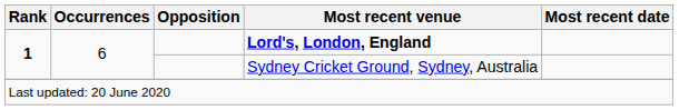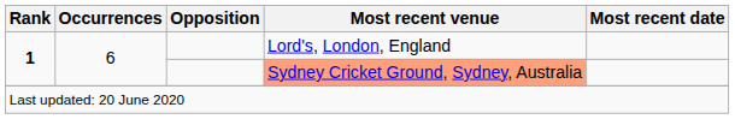Lord's, London, England | Most recent venue: bold -> normal
Sydney Cricket Ground, Sydney, Australia | Most recent venue: no background -> lightsalmon background
